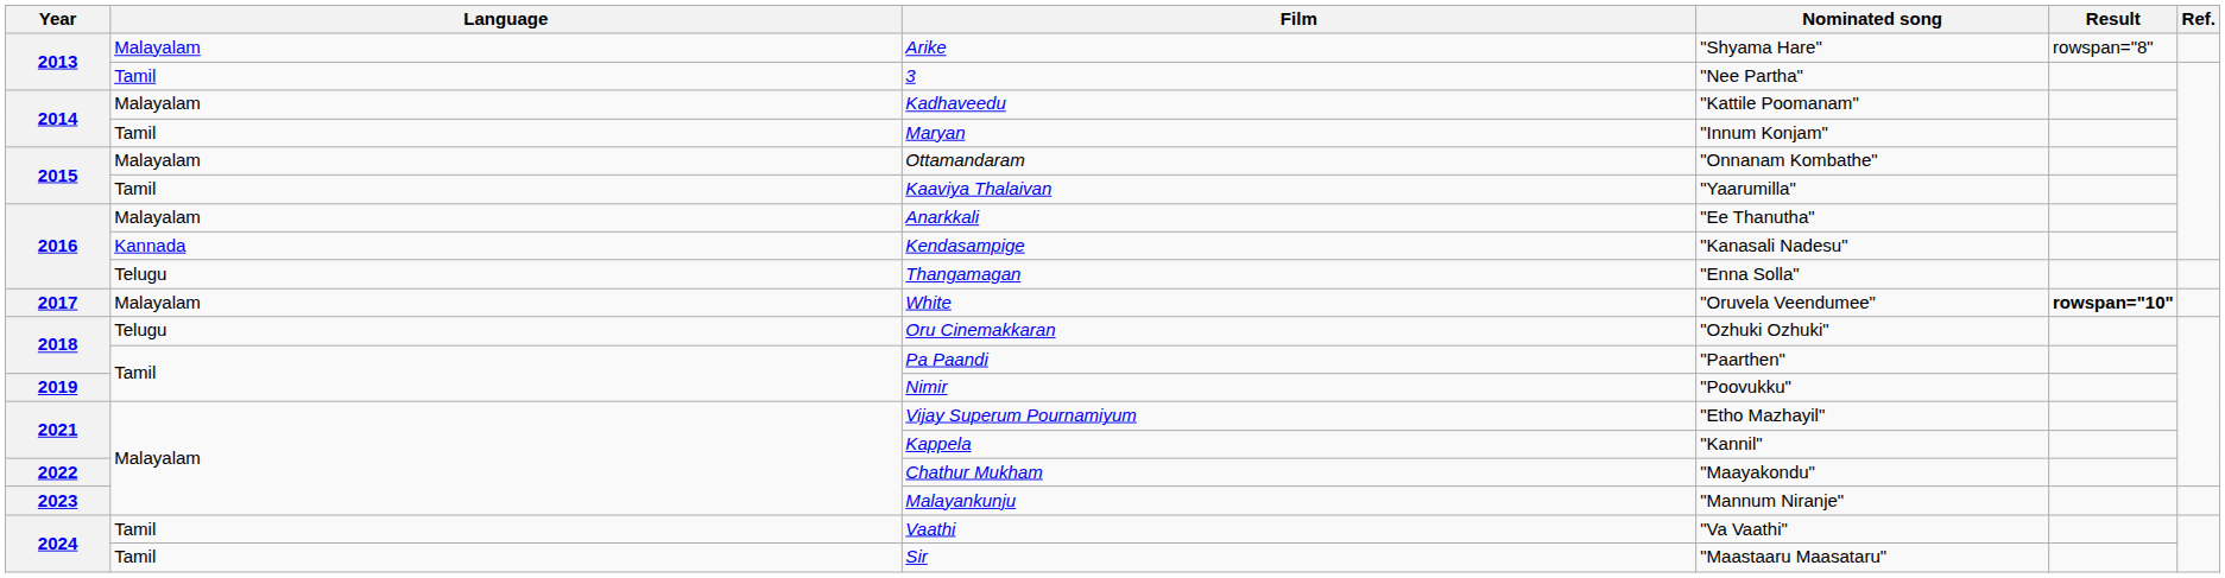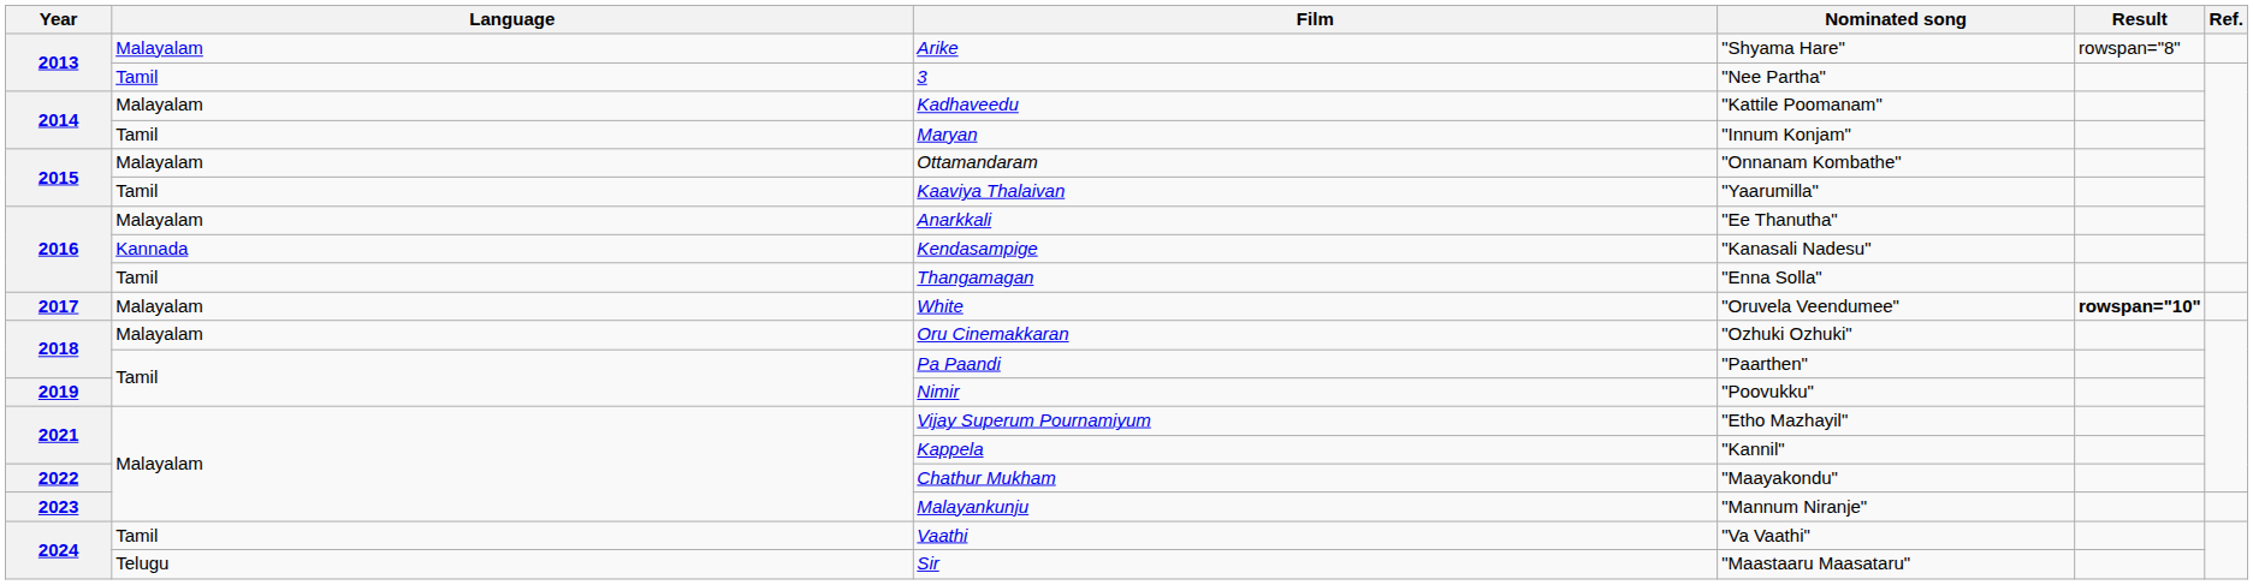Thangamagan | Language: Telugu -> Tamil
Oru Cinemakkaran | Language: Telugu -> Malayalam
Sir | Language: Tamil -> Telugu
